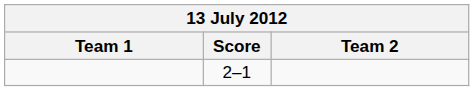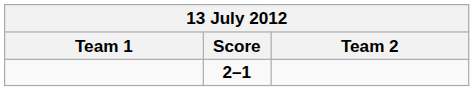row 3 | Score: normal -> bold
